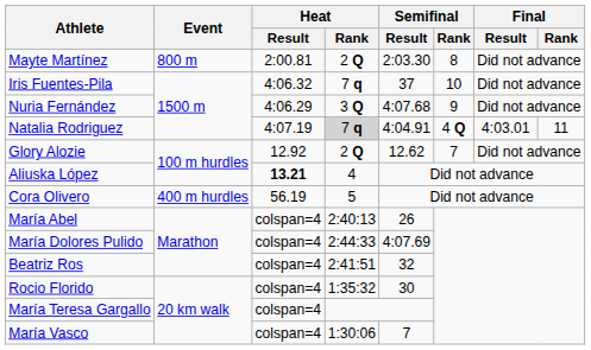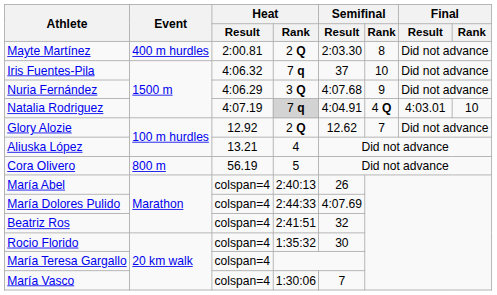Mayte Martínez | Event: 800 m -> 400 m hurdles
Natalia Rodriguez | Final / Rank: 11 -> 10
Aliuska López | Heat / Result: bold -> normal
Cora Olivero | Event: 400 m hurdles -> 800 m
